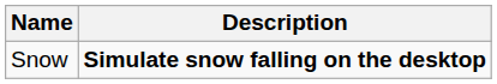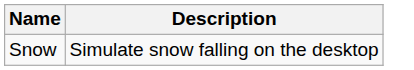Snow | Description: bold -> normal
